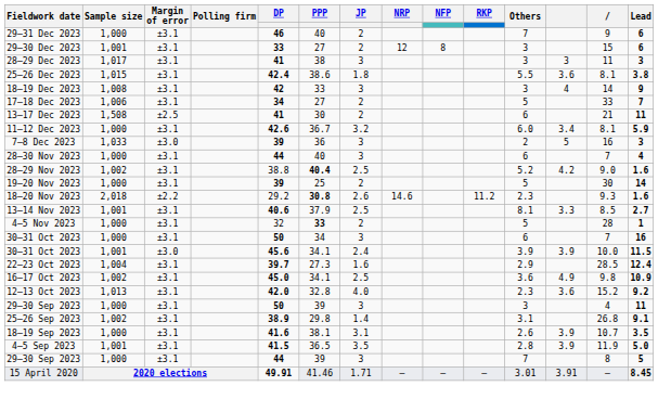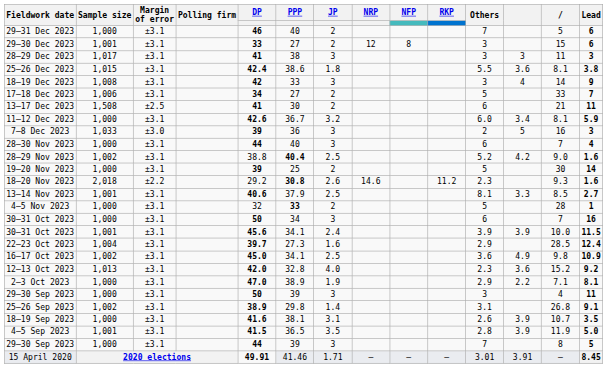29–31 Dec 2023 | column 13: 9 -> 5
30–31 Oct 2023 / 1,001 | Margin of error: ±3.0 -> ±3.1
+ row: 2–3 Oct 2023 | 1,000 | ±3.1 | 47.0 | 38.9 | 1.9 | 2.9 | 2.2 | 7.1 | 8.1
